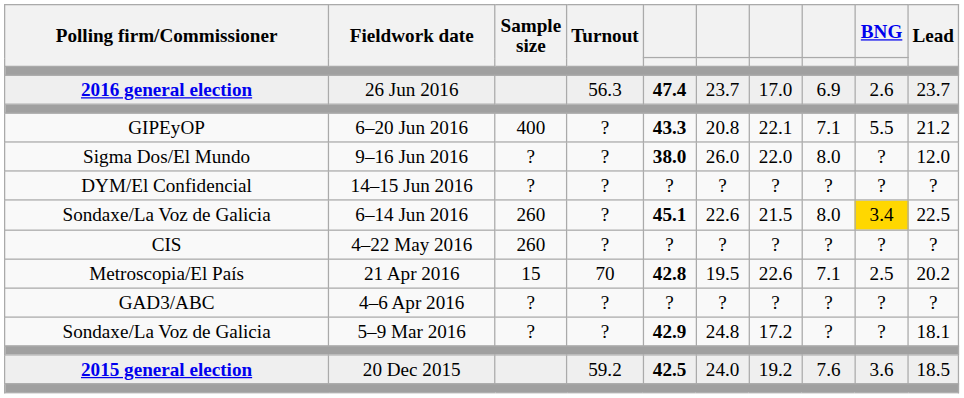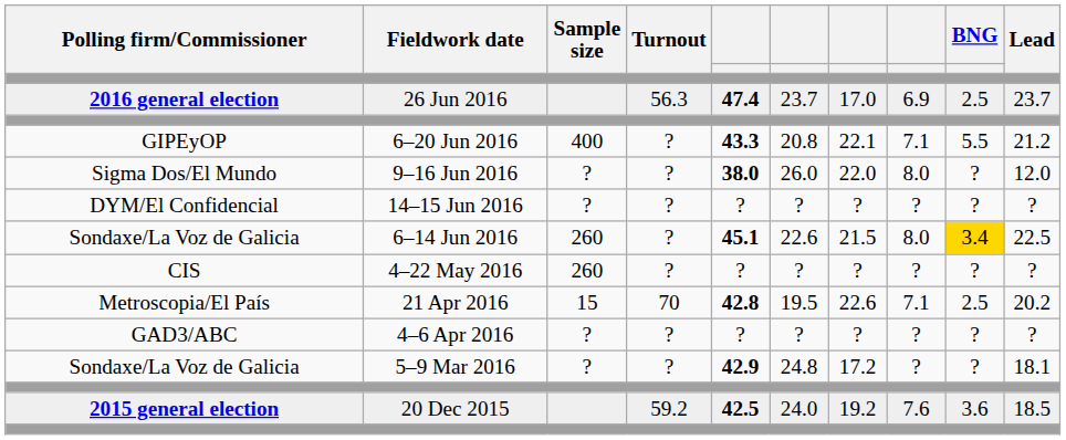26 Jun 2016 | BNG: 2.6 -> 2.5
